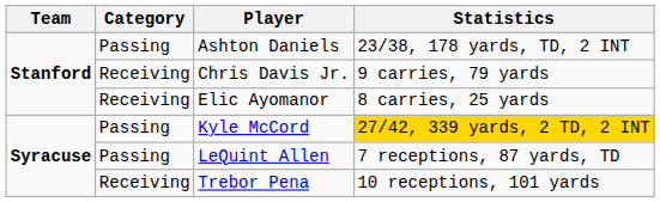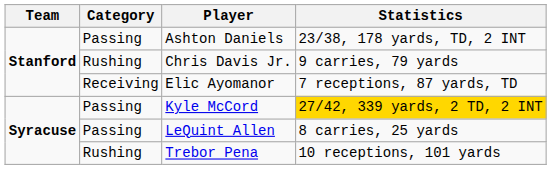Chris Davis Jr. | Category: Receiving -> Rushing
Elic Ayomanor | Statistics: 8 carries, 25 yards -> 7 receptions, 87 yards, TD
LeQuint Allen | Statistics: 7 receptions, 87 yards, TD -> 8 carries, 25 yards
Trebor Pena | Category: Receiving -> Rushing
